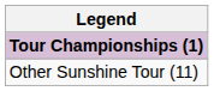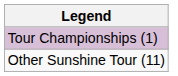row 2 | column 1: bold -> normal
